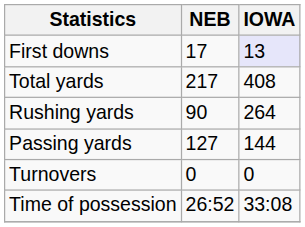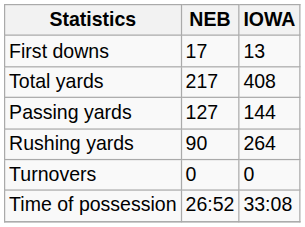First downs | IOWA: lavender background -> no background
rows swapped: Rushing yards <-> Passing yards
